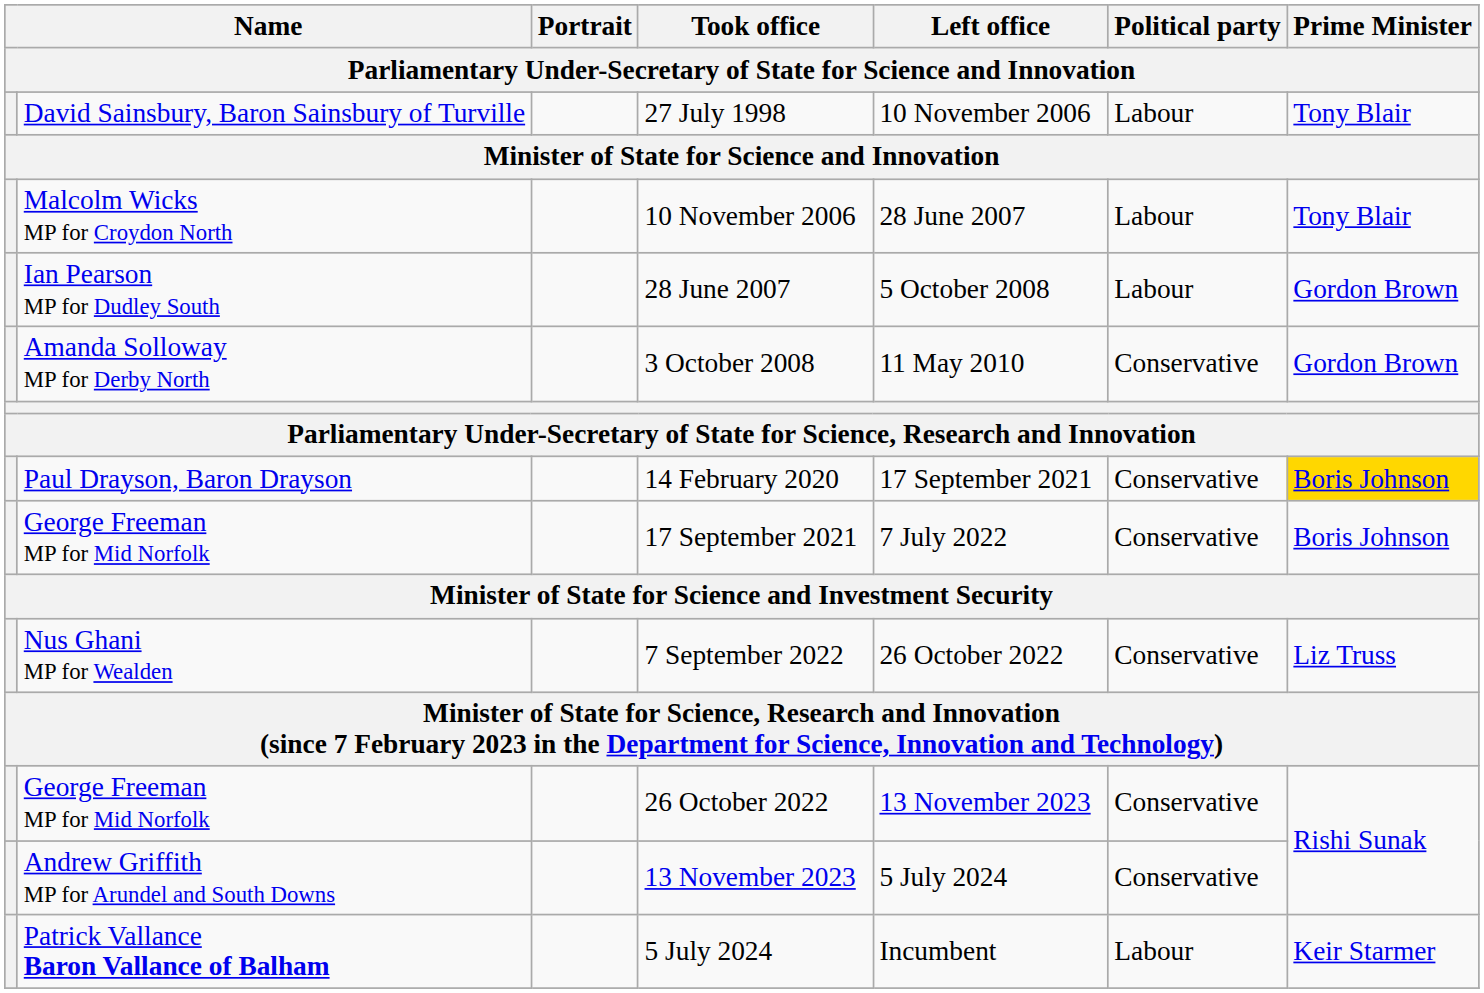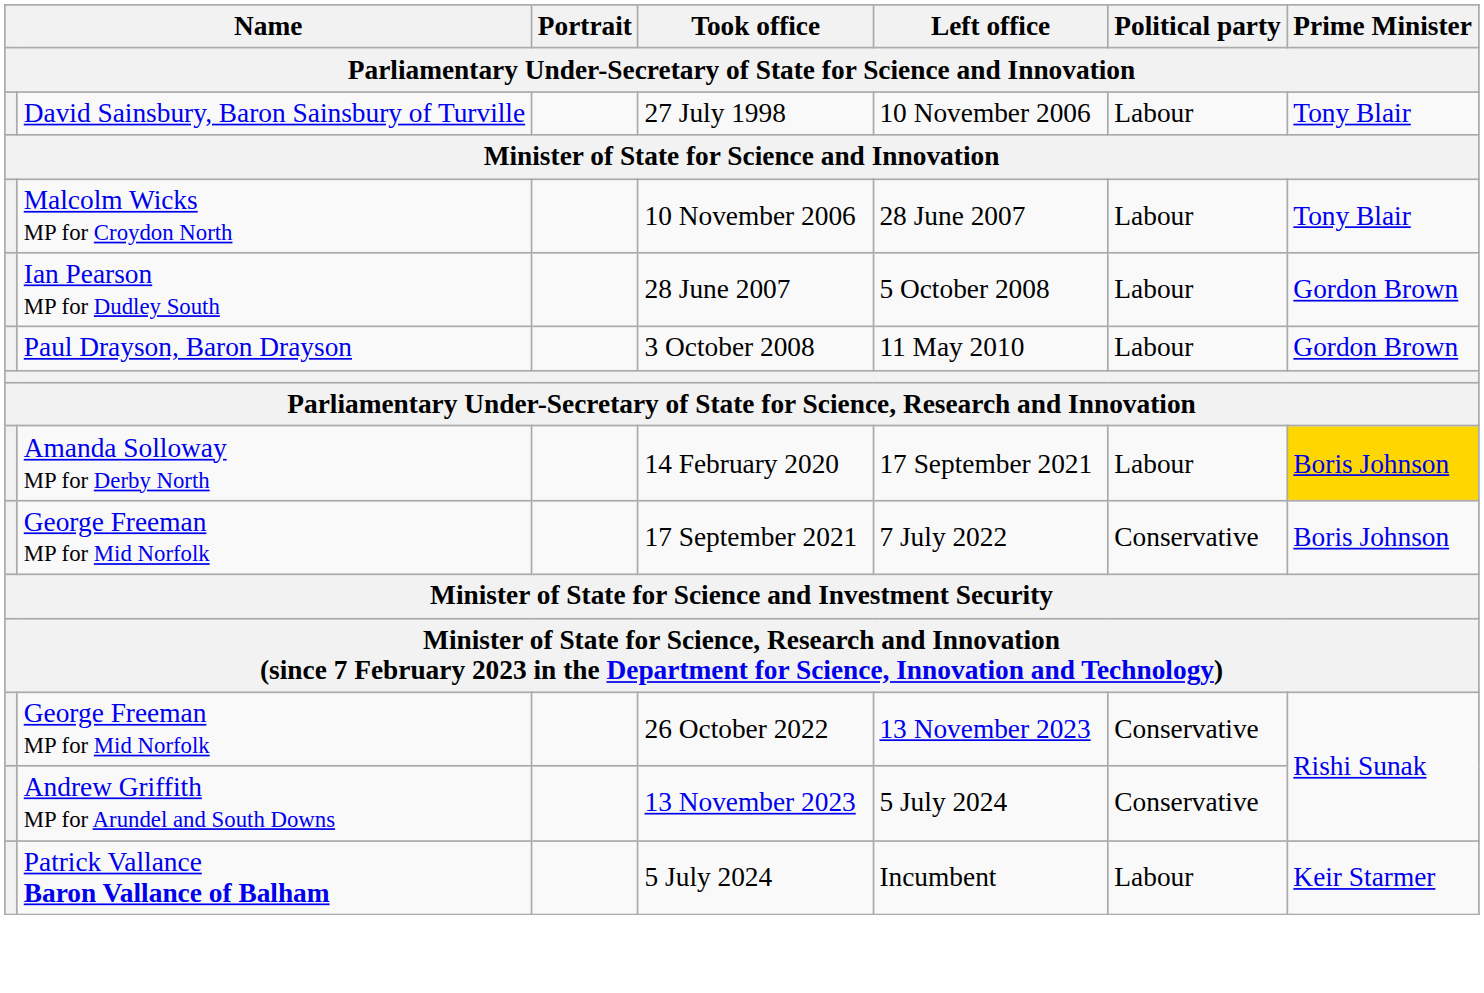3 October 2008 | column 2: Amanda Solloway MP for Derby North -> Paul Drayson, Baron Drayson
3 October 2008 | Political party: Conservative -> Labour
14 February 2020 | column 2: Paul Drayson, Baron Drayson -> Amanda Solloway MP for Derby North
14 February 2020 | Political party: Conservative -> Labour
- row: Nus Ghani MP for Wealden | 7 September 2022 | 26 October 2022 | Conservative | Liz Truss
